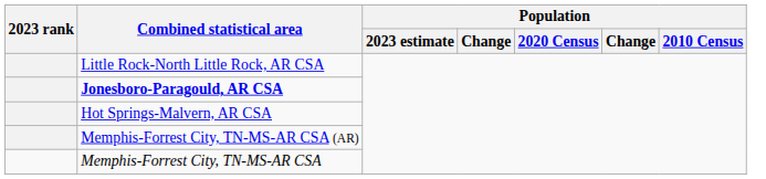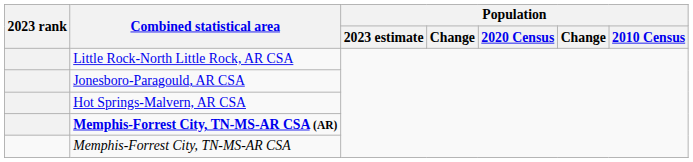Jonesboro-Paragould, AR CSA | Combined statistical area: bold -> normal
Memphis-Forrest City, TN-MS-AR CSA (AR) | Combined statistical area: normal -> bold
